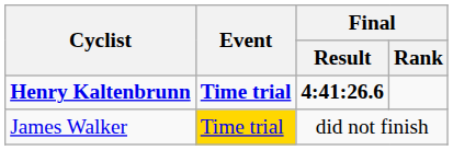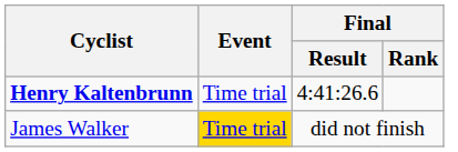Henry Kaltenbrunn | Event: bold -> normal
Henry Kaltenbrunn | Final / Result: bold -> normal
